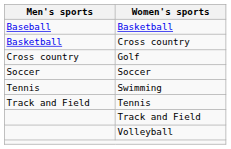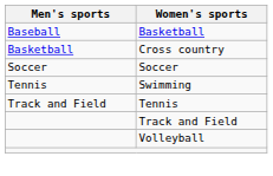- row: Cross country | Golf
